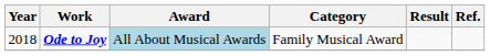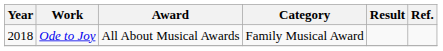row 2 | Work: bold -> normal
row 2 | Award: lightblue background -> no background
